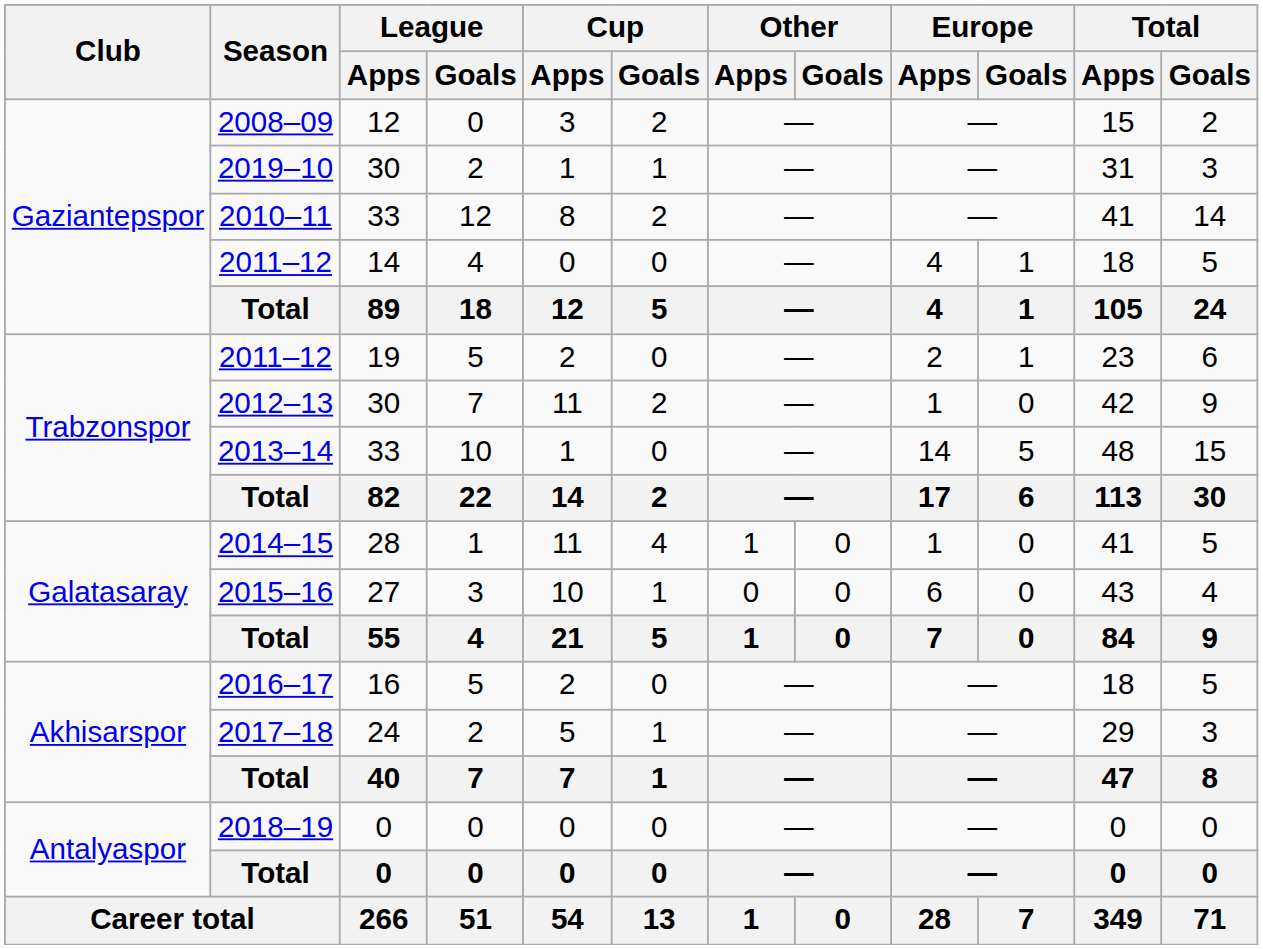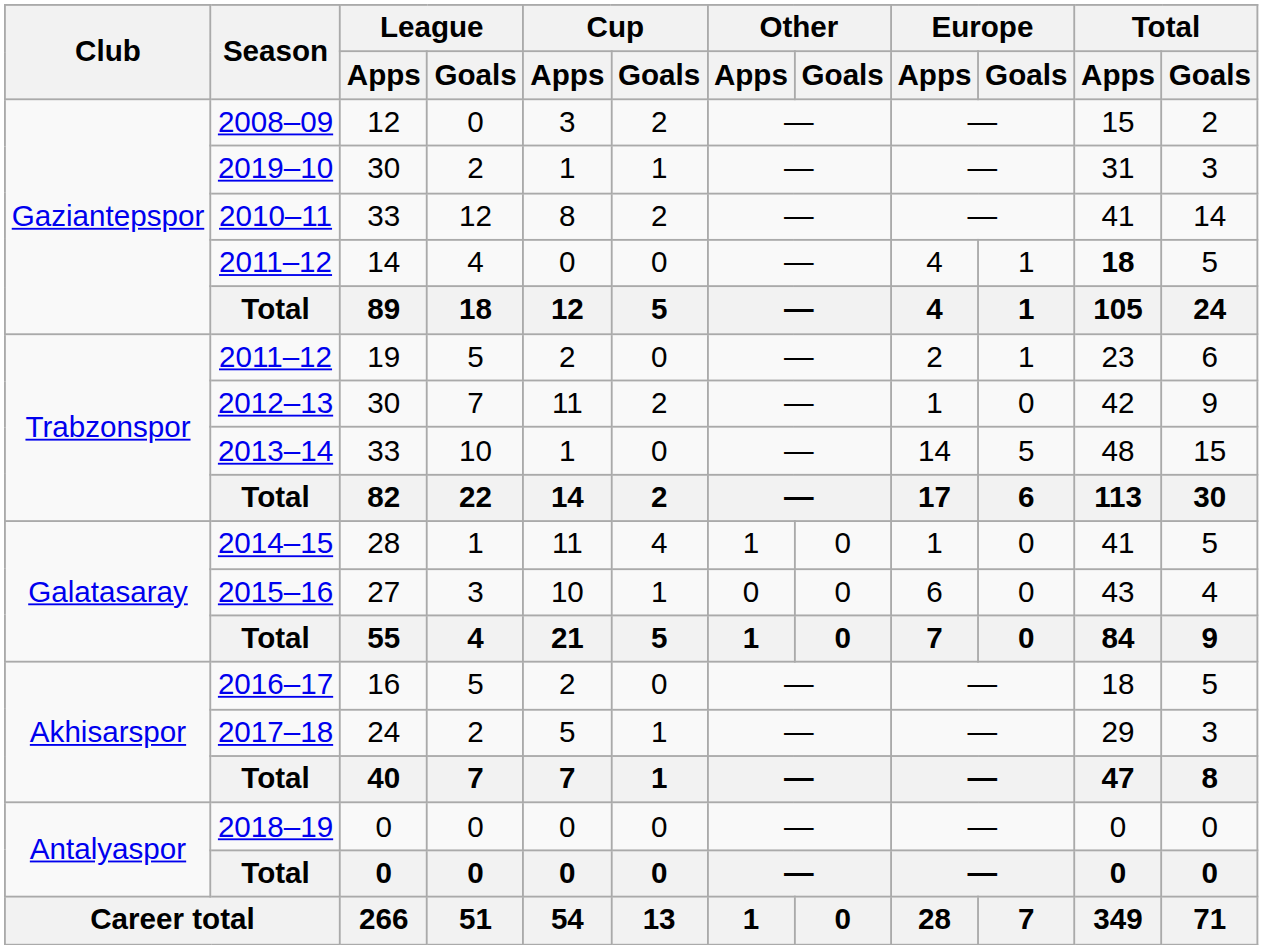2011–12 / 14 | Total / Apps: normal -> bold
